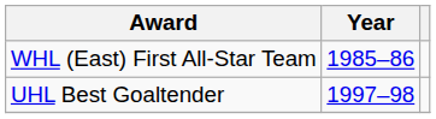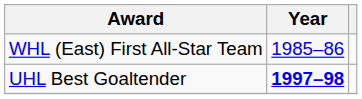UHL Best Goaltender | Year: normal -> bold
